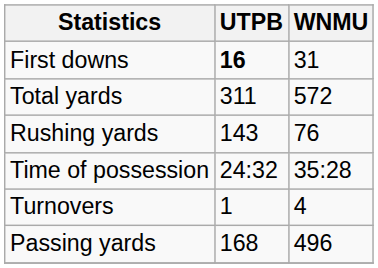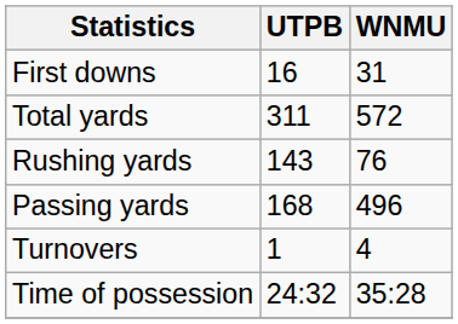First downs | UTPB: bold -> normal
rows swapped: Passing yards <-> Time of possession
